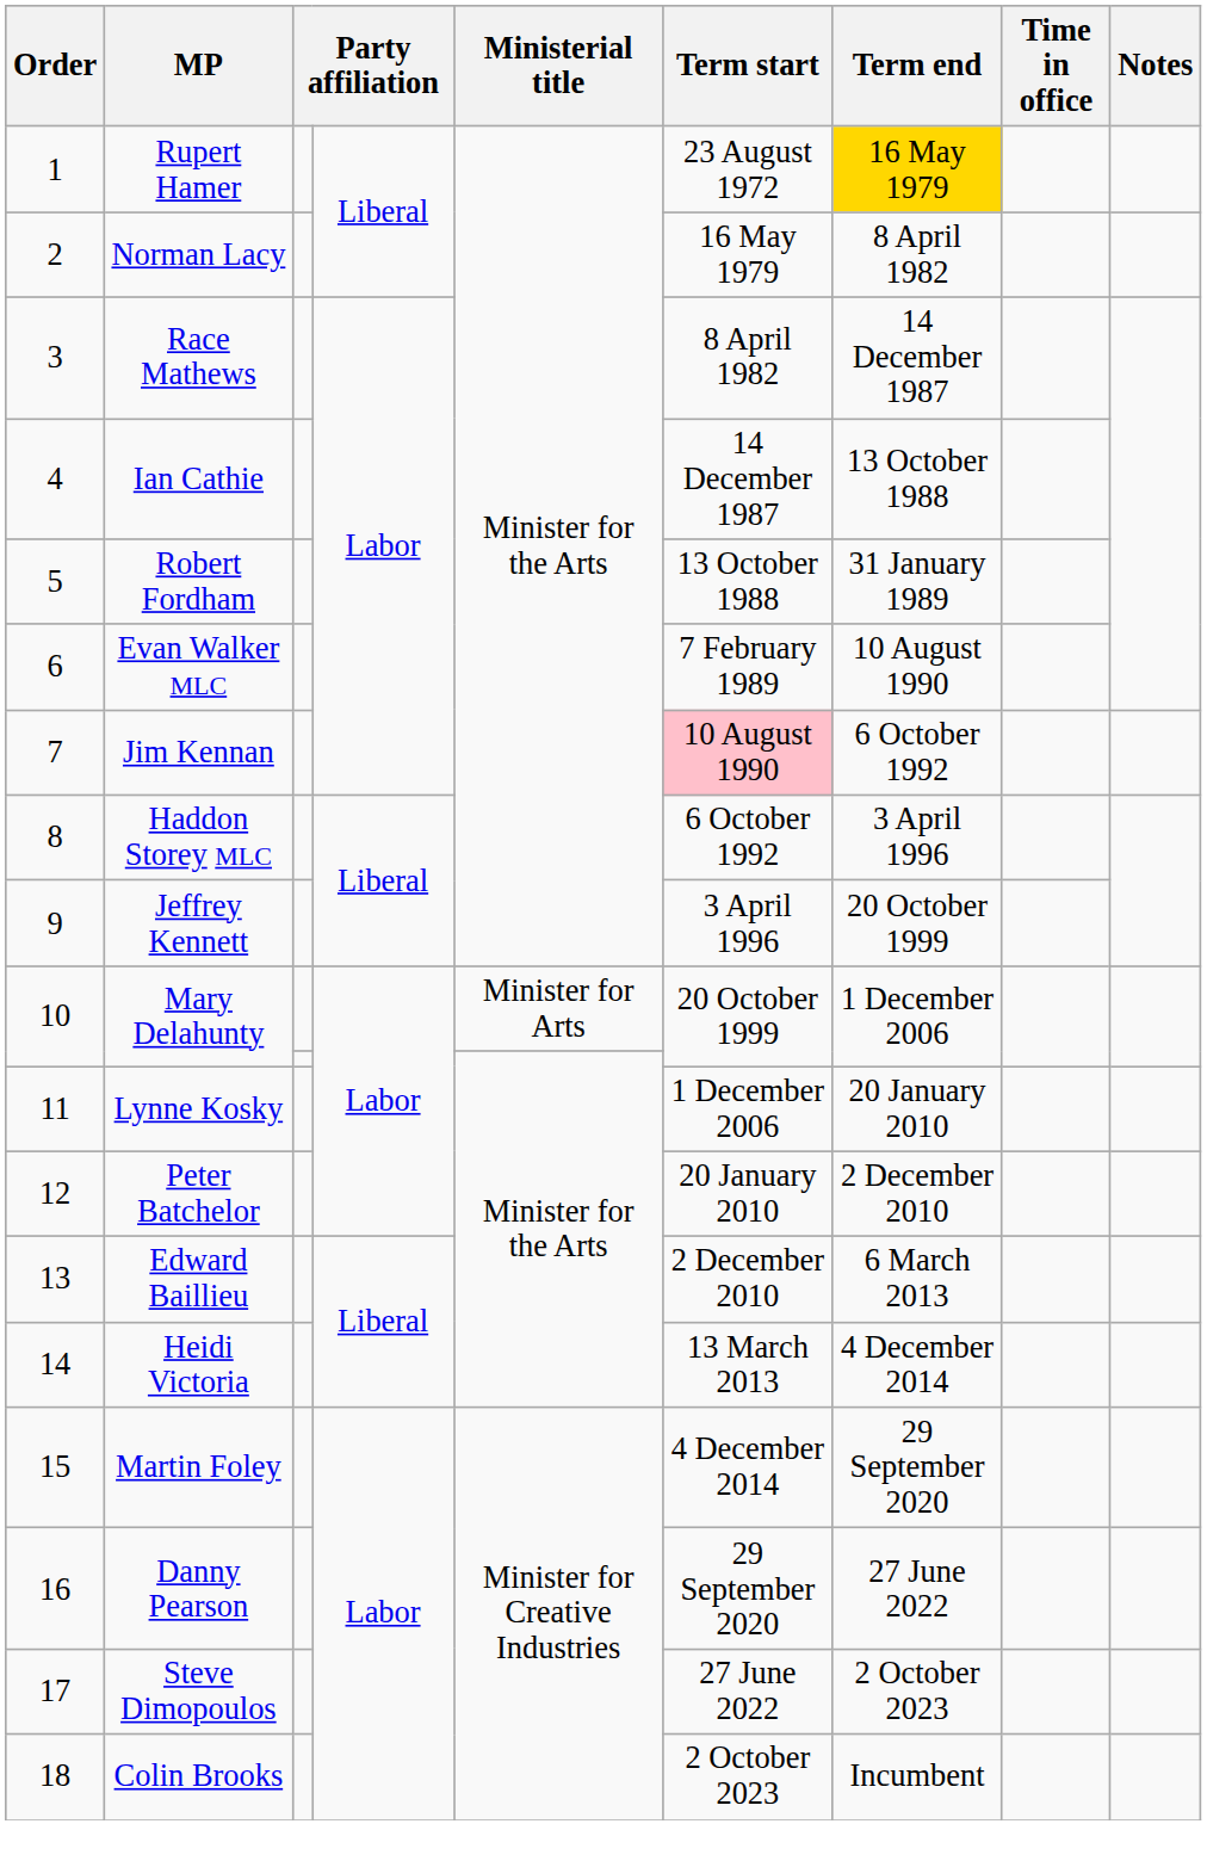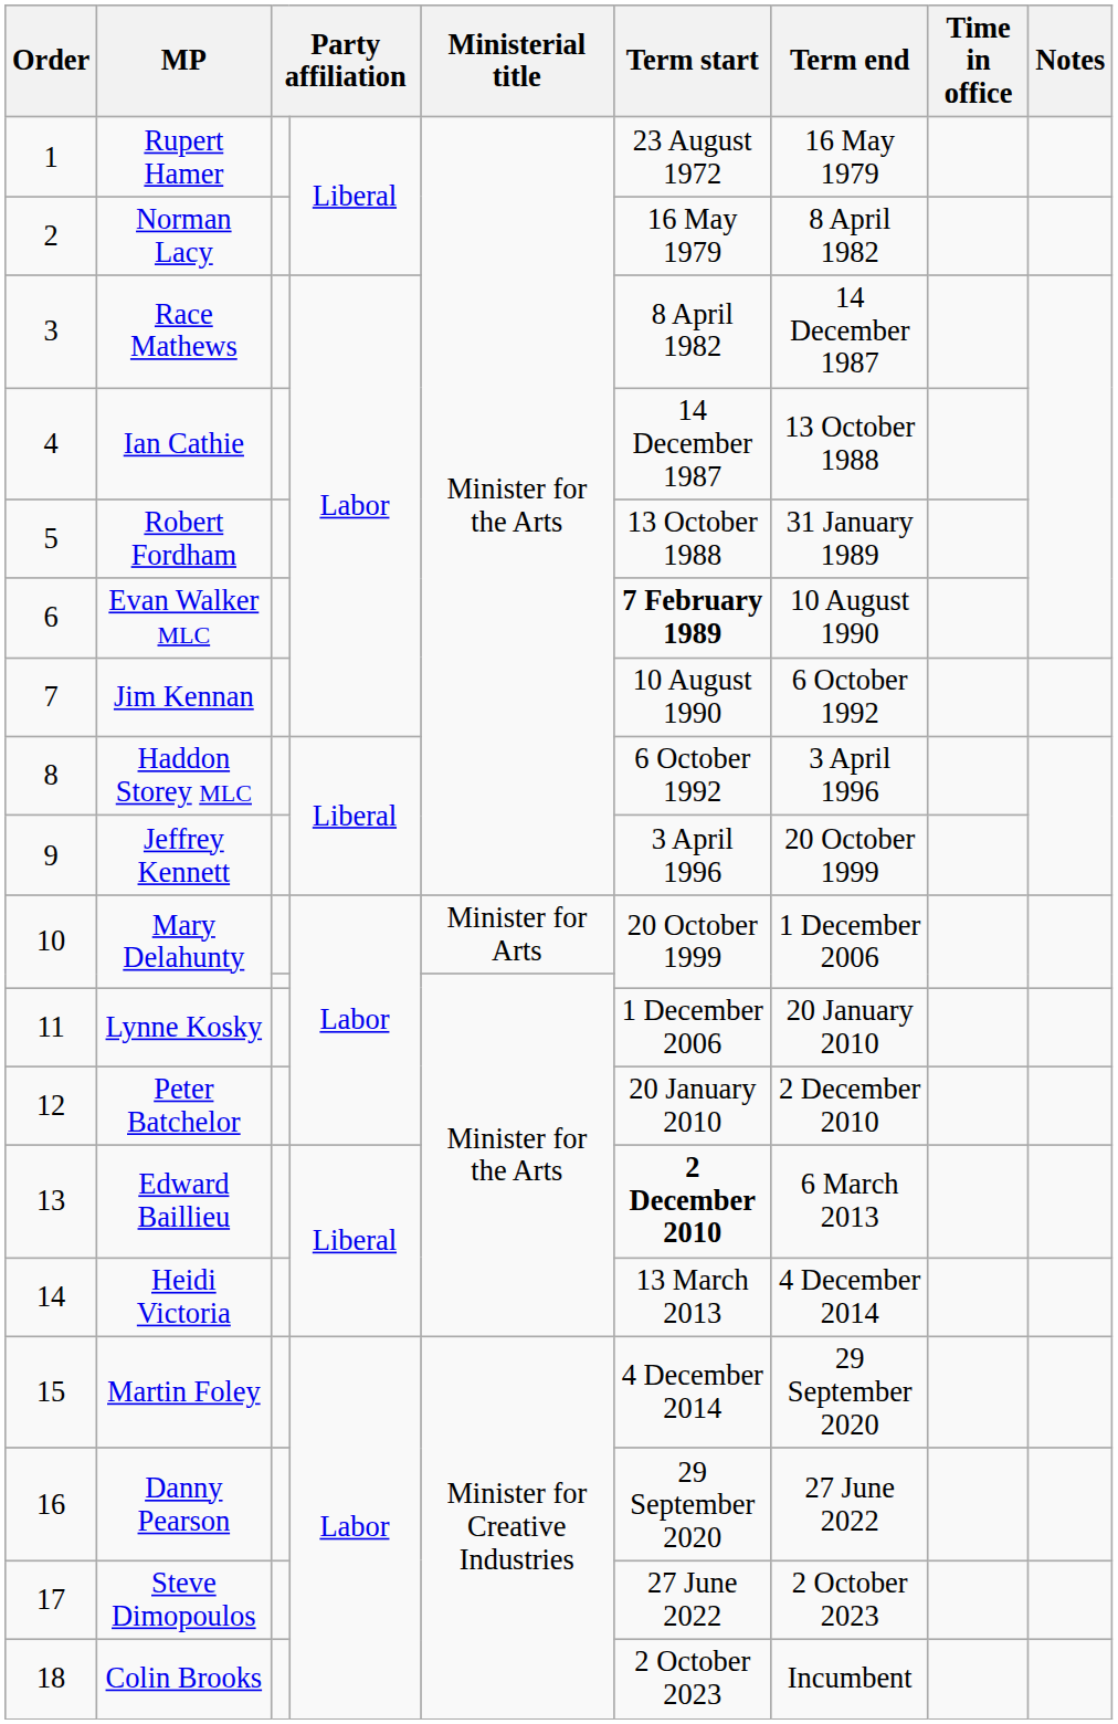Rupert Hamer | Term end: gold background -> no background
Evan Walker MLC | Term start: normal -> bold
Jim Kennan | Term start: pink background -> no background
Edward Baillieu | Term start: normal -> bold
